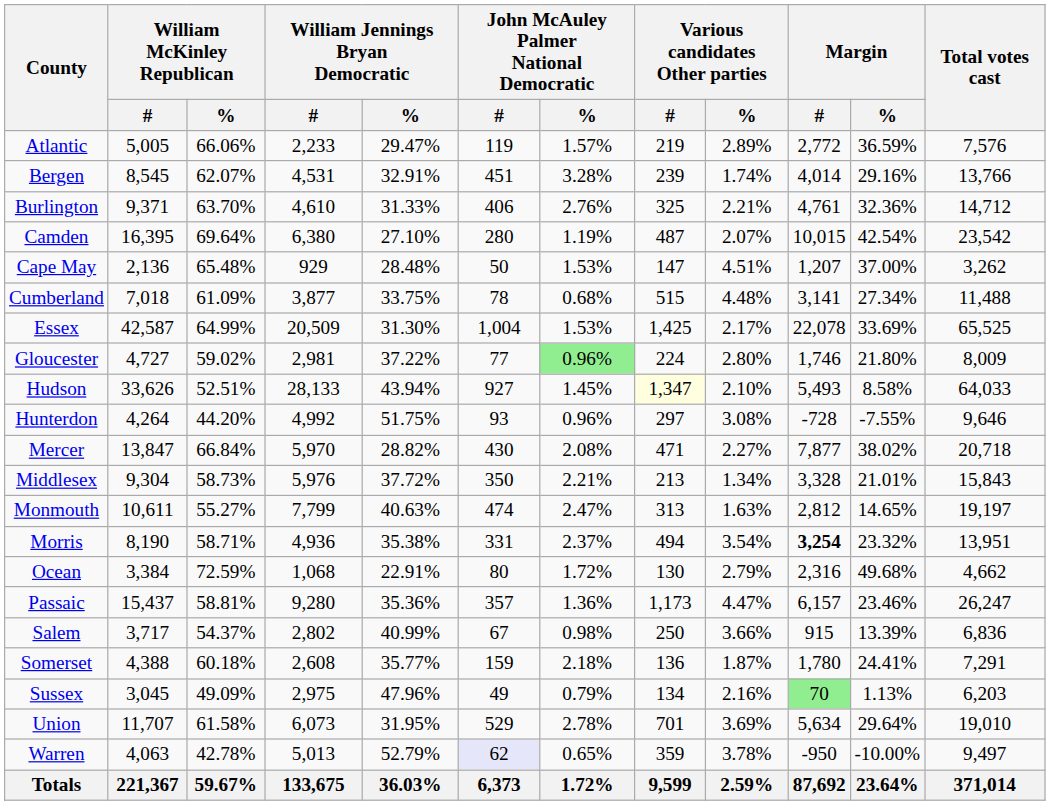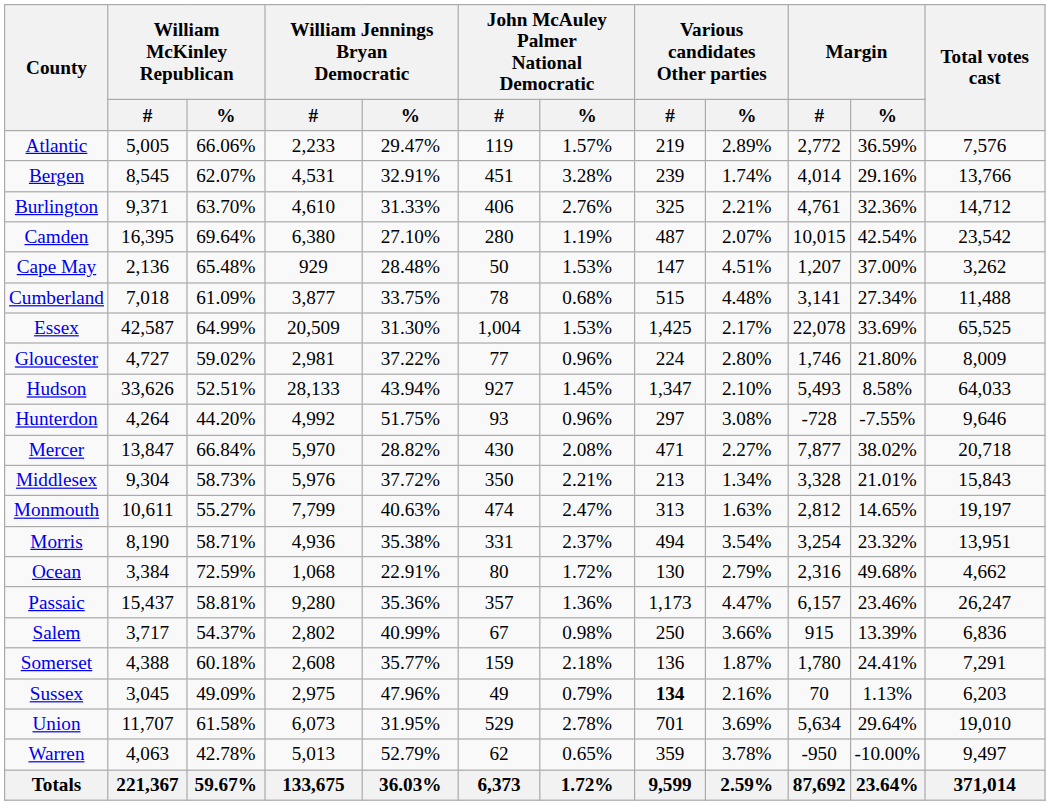Gloucester | John McAuley Palmer National Democratic / %: lightgreen background -> no background
Hudson | Various candidates Other parties / #: lightyellow background -> no background
Morris | Margin / #: bold -> normal
Sussex | Various candidates Other parties / #: normal -> bold
Sussex | Margin / #: lightgreen background -> no background
Warren | John McAuley Palmer National Democratic / #: lavender background -> no background
